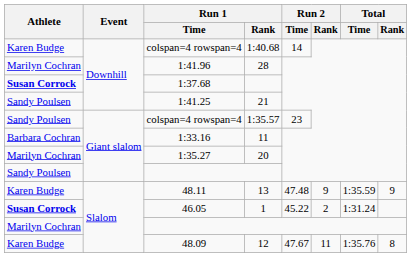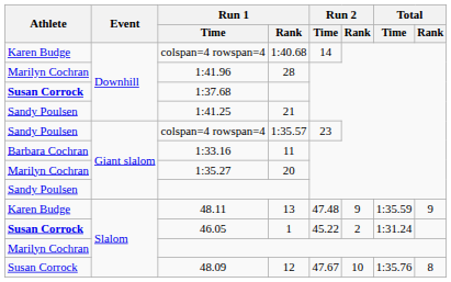48.09 | Athlete: Karen Budge -> Susan Corrock
48.09 | Run 2 / Rank: 11 -> 10
